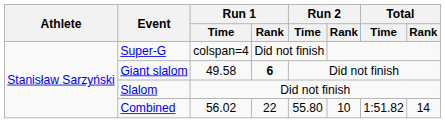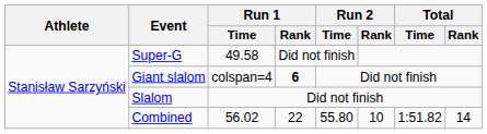Super-G | Run 1 / Time: colspan=4 -> 49.58
Giant slalom | Run 1 / Time: 49.58 -> colspan=4
